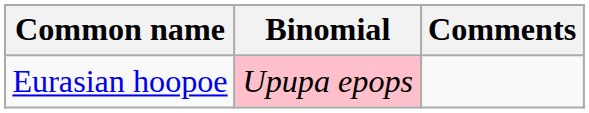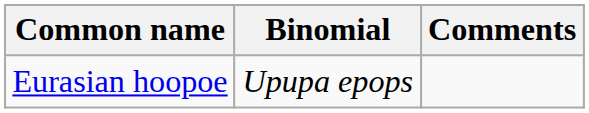Eurasian hoopoe | Binomial: pink background -> no background
